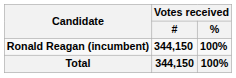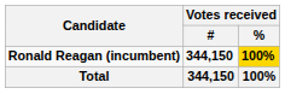Ronald Reagan (incumbent) | Votes received / %: no background -> gold background
